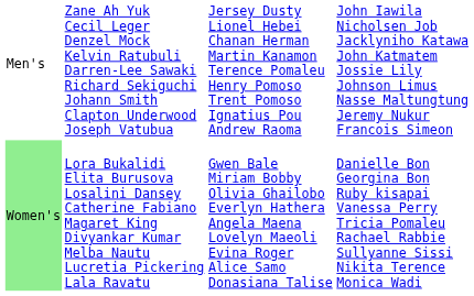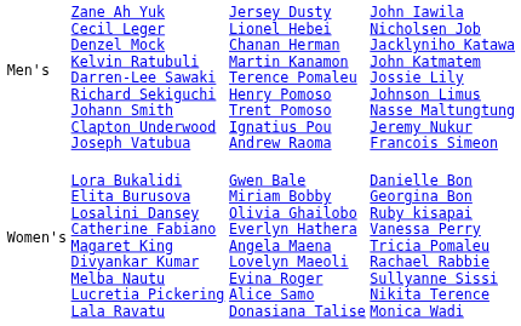Women's | column 1: lightgreen background -> no background
